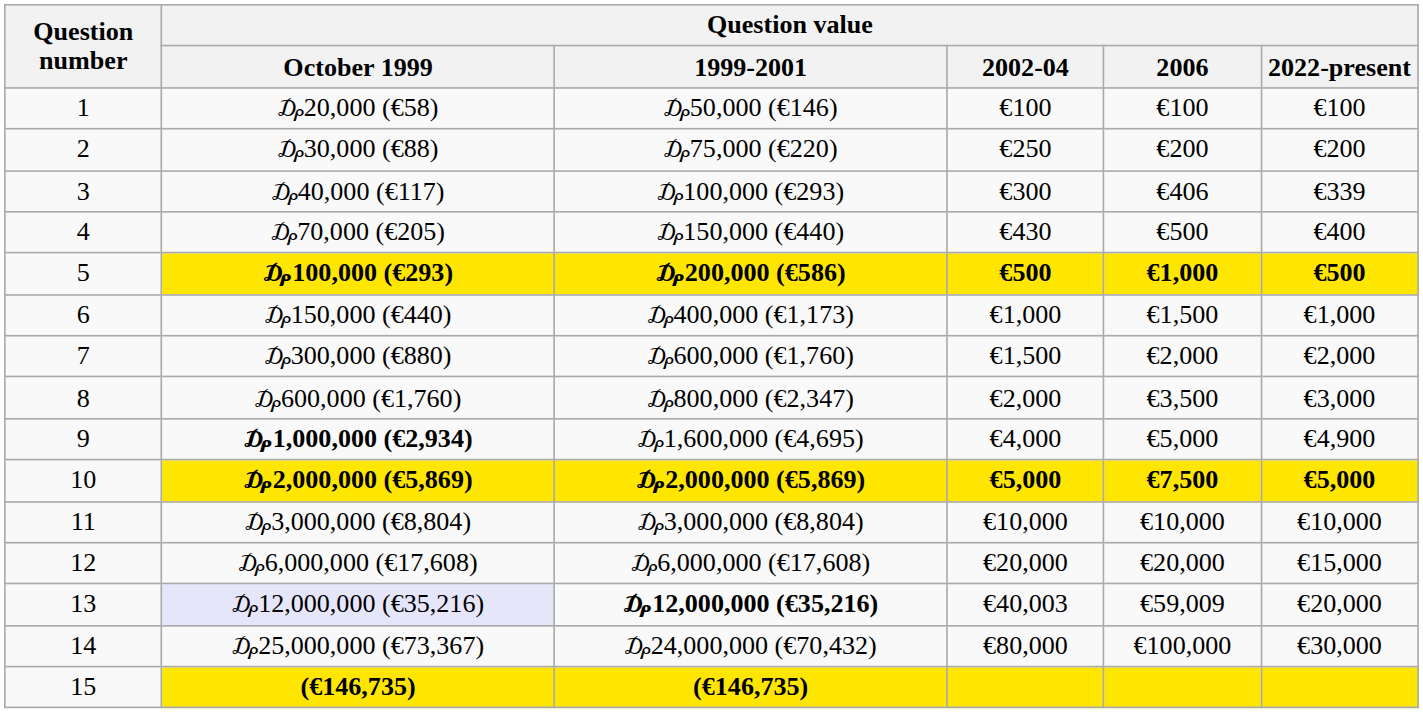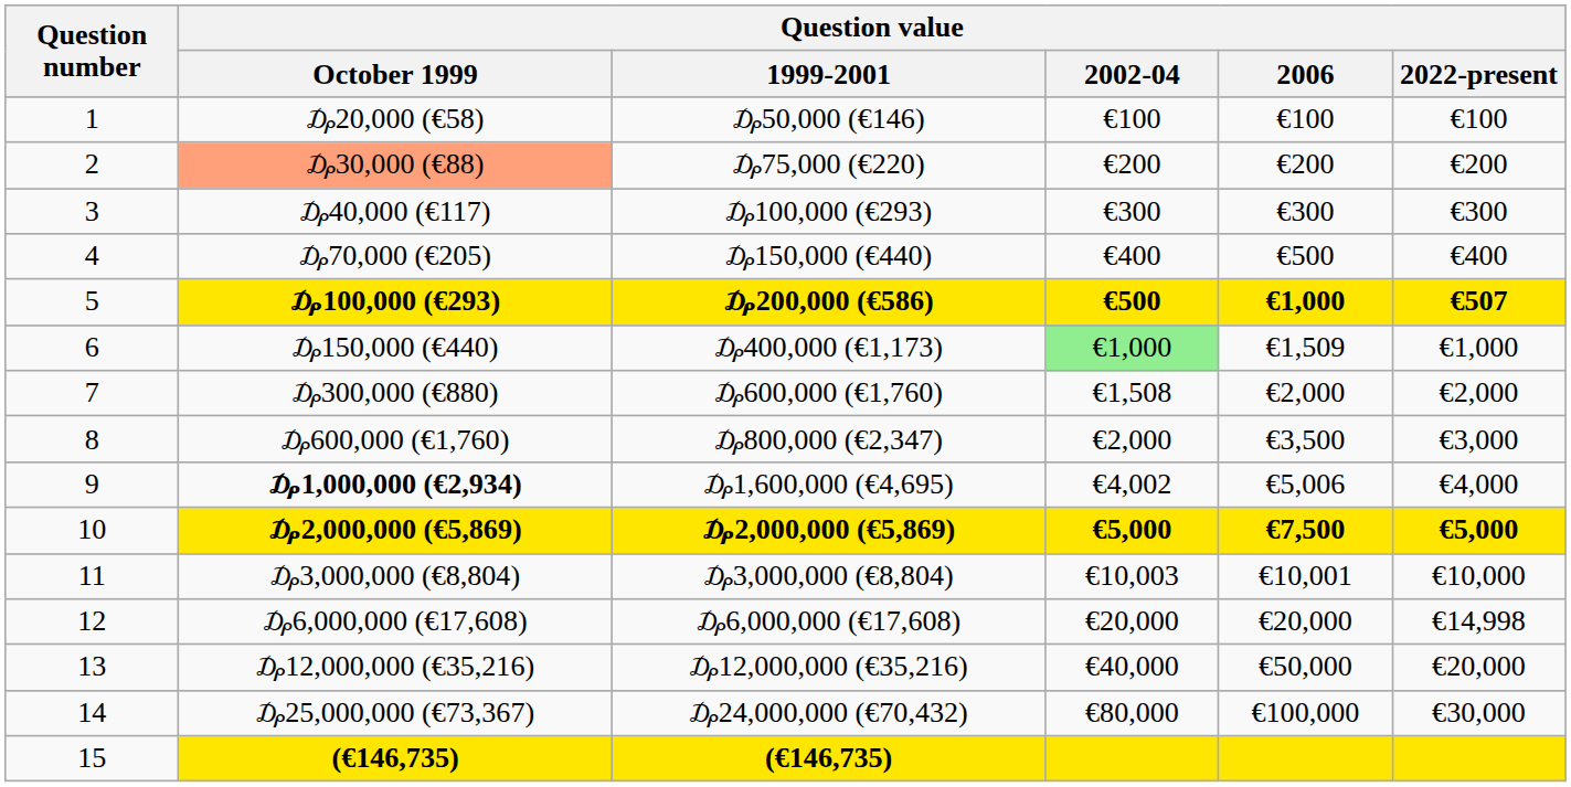2 | Question value / October 1999: no background -> lightsalmon background
2 | Question value / 2002-04: €250 -> €200
3 | Question value / 2006: €406 -> €300
3 | Question value / 2022-present: €339 -> €300
4 | Question value / 2002-04: €430 -> €400
5 | Question value / 2022-present: €500 -> €507
6 | Question value / 2002-04: no background -> lightgreen background
6 | Question value / 2006: €1,500 -> €1,509
7 | Question value / 2002-04: €1,500 -> €1,508
9 | Question value / 2002-04: €4,000 -> €4,002
9 | Question value / 2006: €5,000 -> €5,006
9 | Question value / 2022-present: €4,900 -> €4,000
11 | Question value / 2002-04: €10,000 -> €10,003
11 | Question value / 2006: €10,000 -> €10,001
12 | Question value / 2022-present: €15,000 -> €14,998
13 | Question value / October 1999: lavender background -> no background
13 | Question value / 1999-2001: bold -> normal
13 | Question value / 2002-04: €40,003 -> €40,000
13 | Question value / 2006: €59,009 -> €50,000
